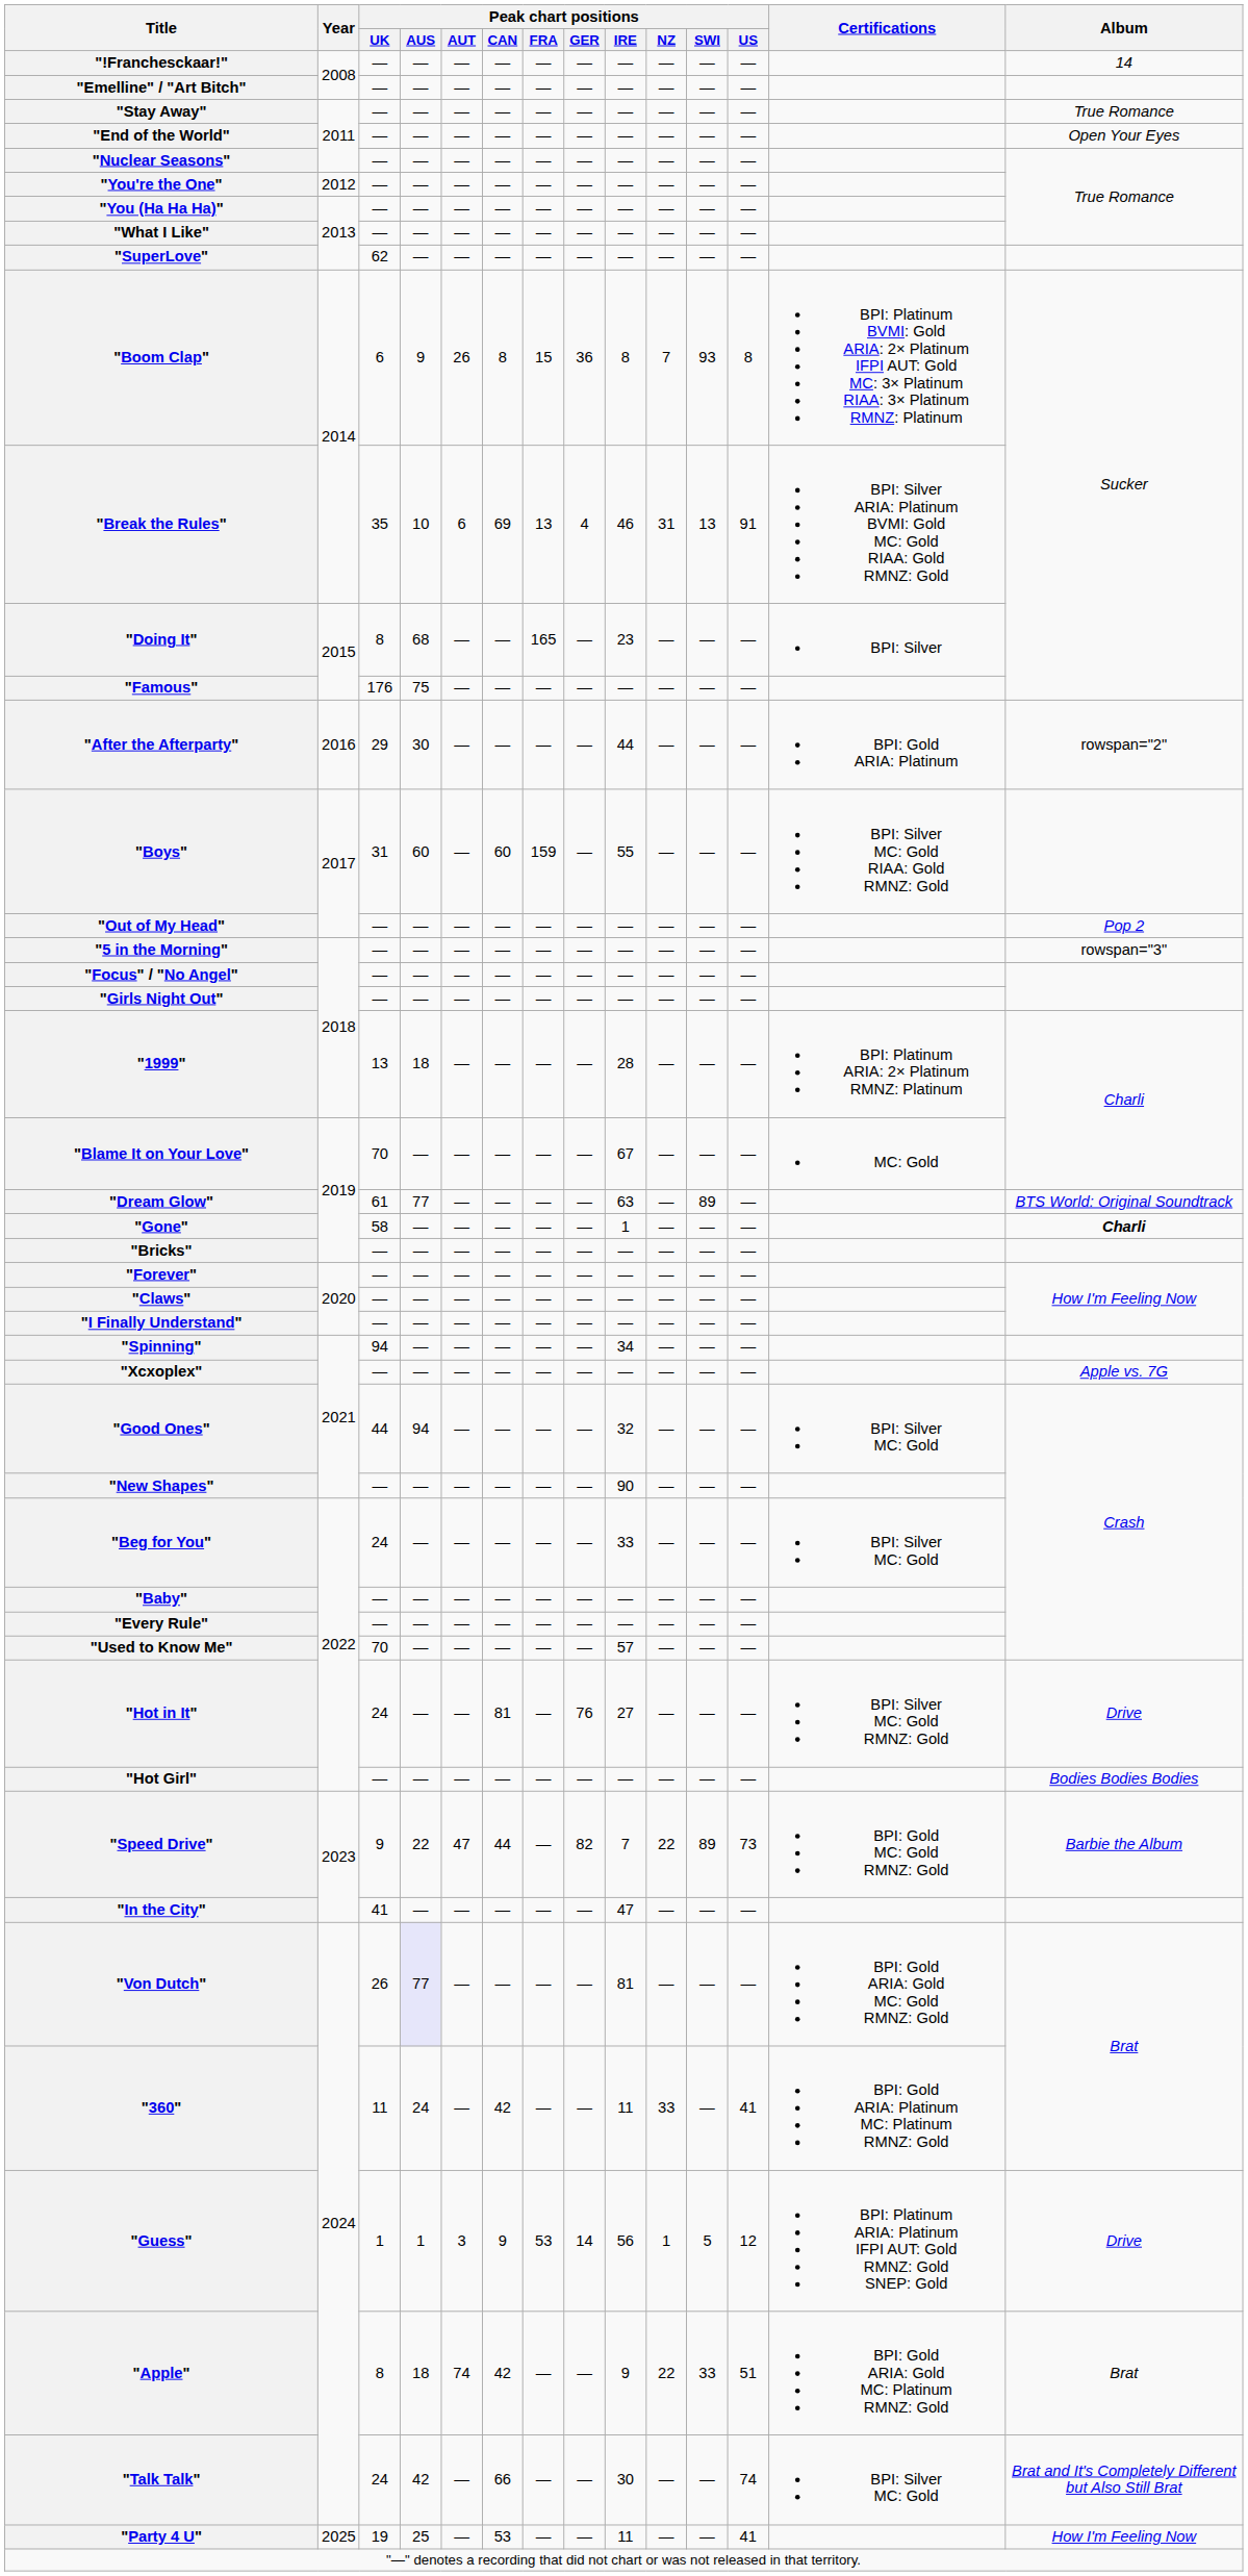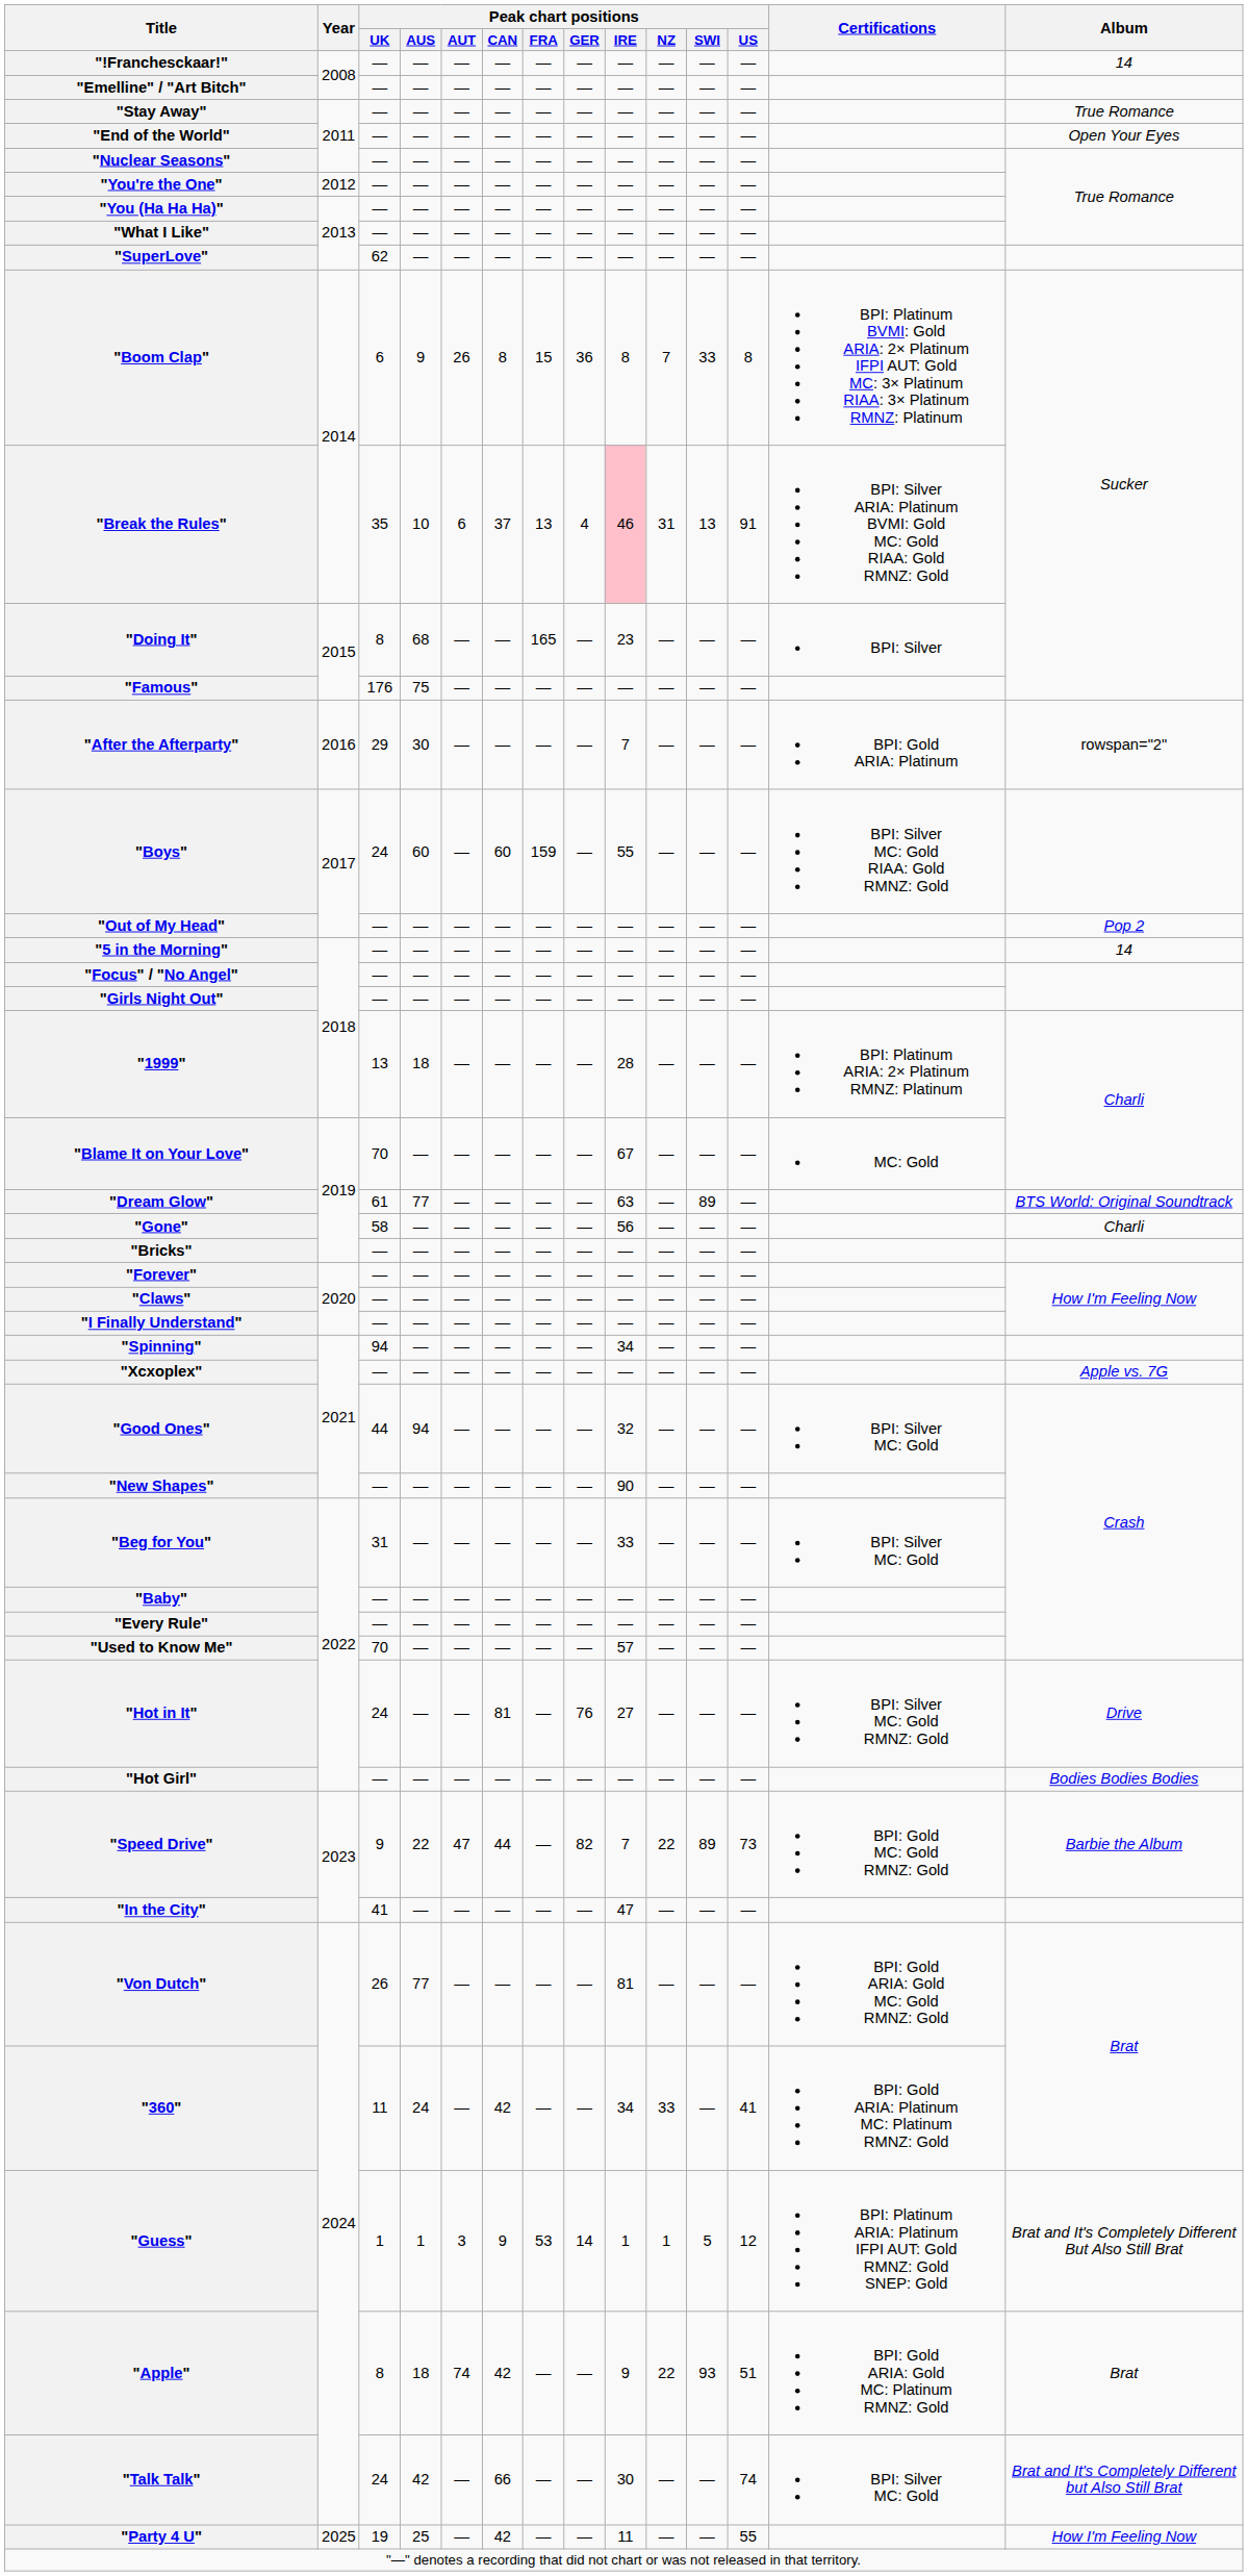"Boom Clap" | Peak chart positions / SWI: 93 -> 33
"Break the Rules" | Peak chart positions / CAN: 69 -> 37
"Break the Rules" | Peak chart positions / IRE: no background -> pink background
"After the Afterparty" | Peak chart positions / IRE: 44 -> 7
"Boys" | Peak chart positions / UK: 31 -> 24
"5 in the Morning" | Album: rowspan="3" -> 14
"Gone" | Peak chart positions / IRE: 1 -> 56
"Gone" | Album: bold -> normal
"Beg for You" | Peak chart positions / UK: 24 -> 31
"Von Dutch" | Peak chart positions / AUS: lavender background -> no background
"360" | Peak chart positions / IRE: 11 -> 34
"Guess" | Peak chart positions / IRE: 56 -> 1
"Guess" | Album: Drive -> Brat and It's Completely Different But Also Still Brat
"Apple" | Peak chart positions / SWI: 33 -> 93
"Party 4 U" | Peak chart positions / CAN: 53 -> 42
"Party 4 U" | Peak chart positions / US: 41 -> 55
